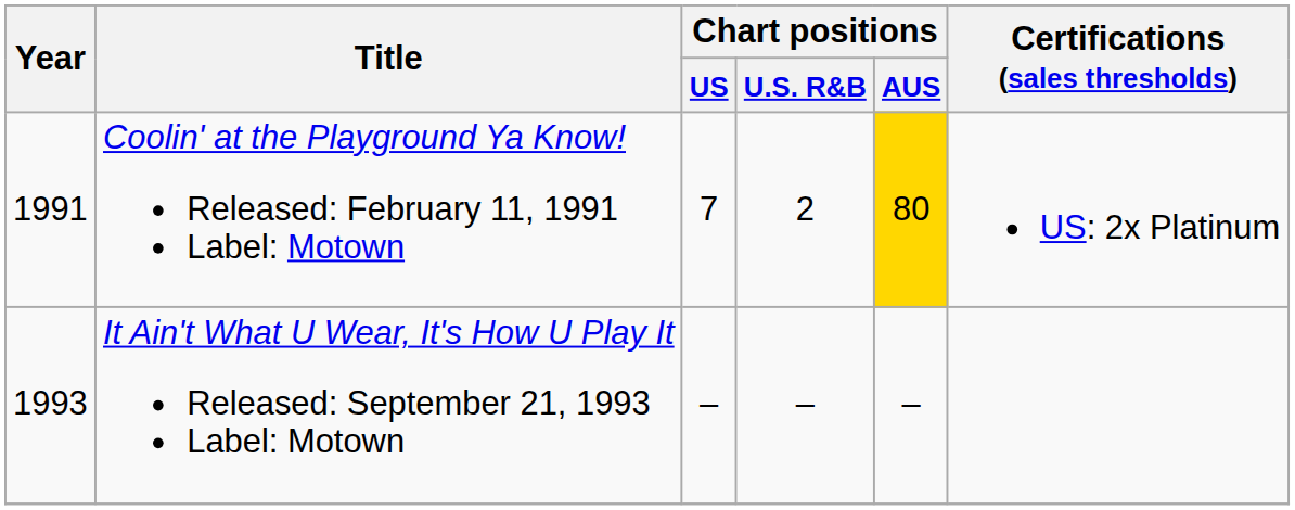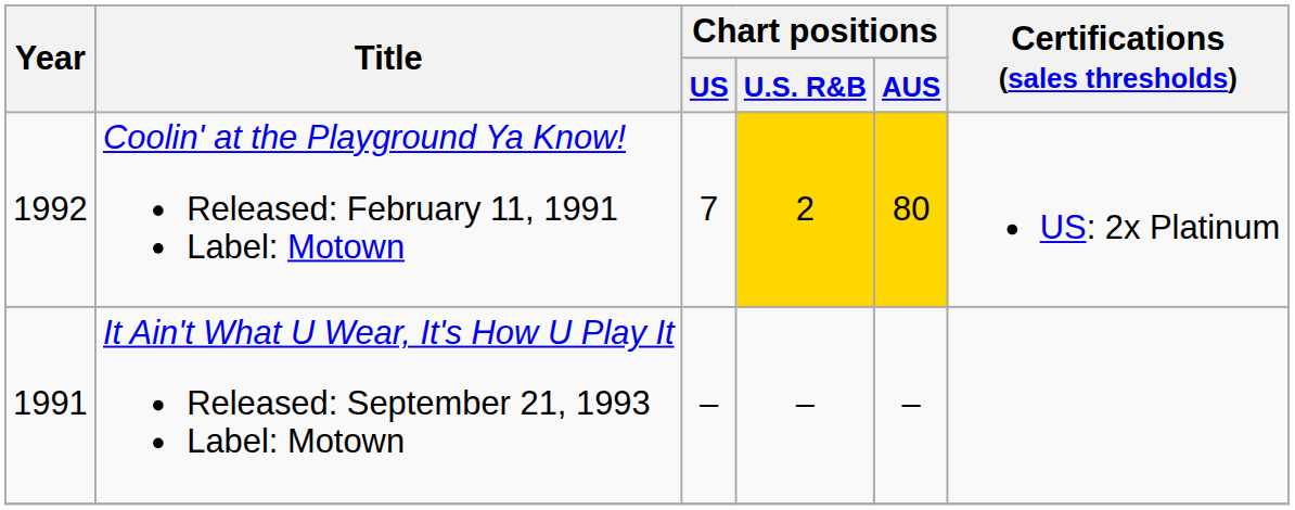row 3 | Year: 1991 -> 1992
row 3 | Chart positions / U.S. R&B: no background -> gold background
row 4 | Year: 1993 -> 1991
